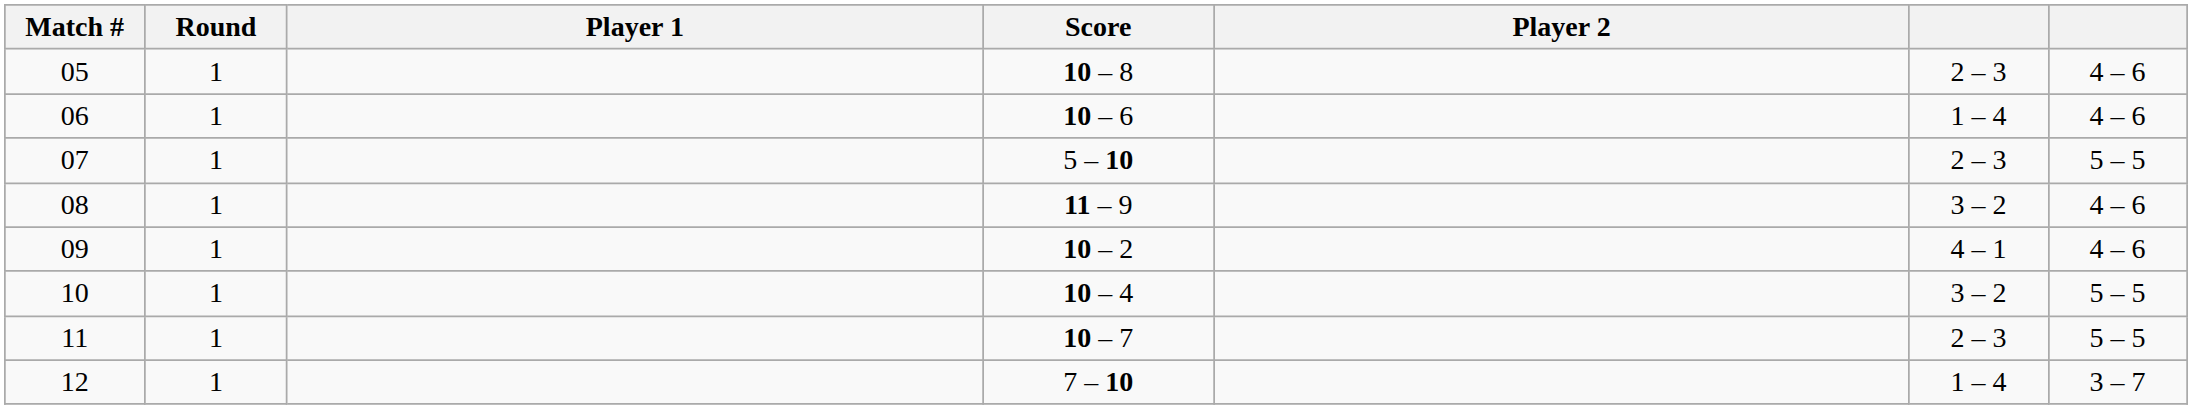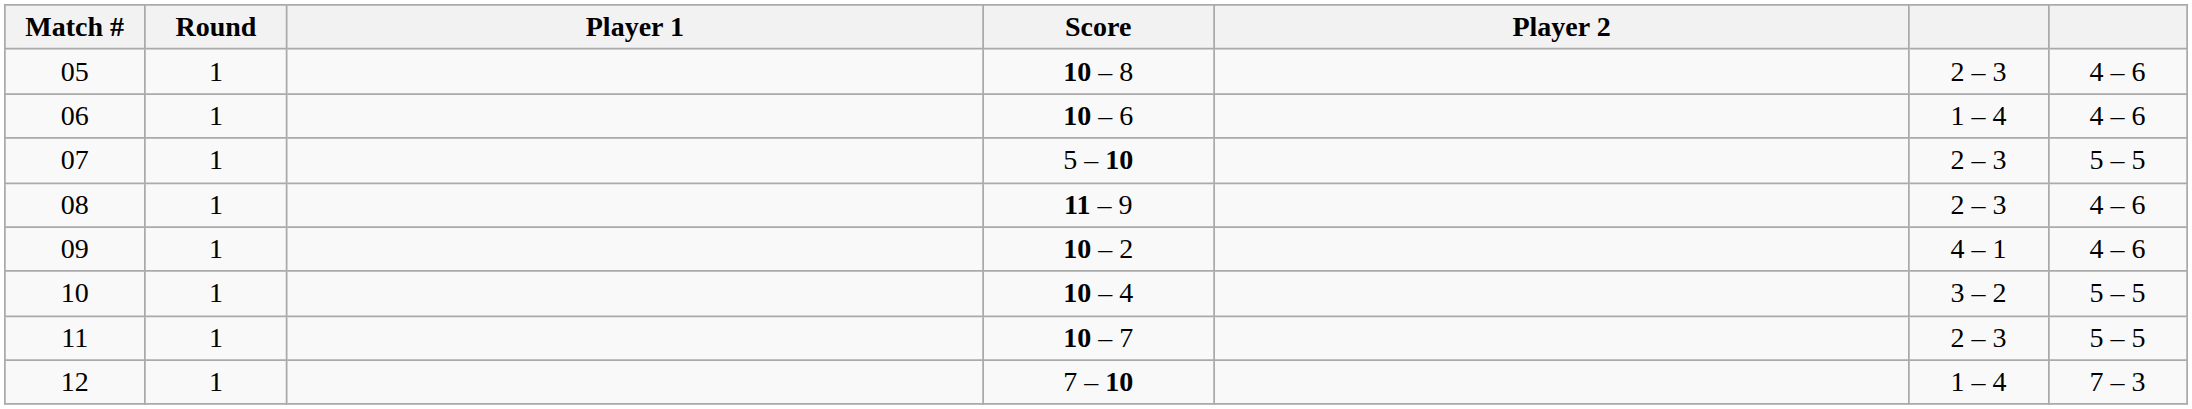08 | column 6: 3 – 2 -> 2 – 3
12 | column 7: 3 – 7 -> 7 – 3
